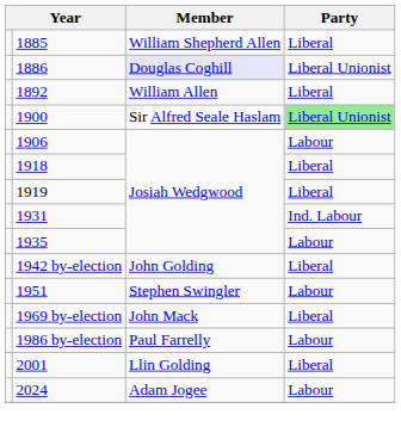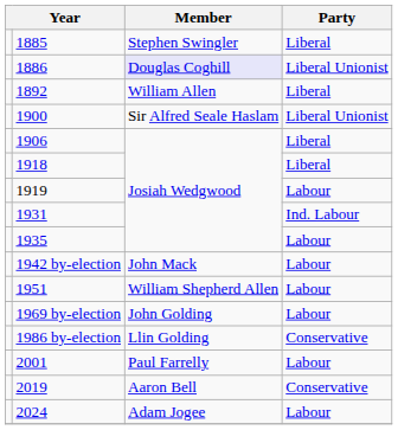1885 | Member: William Shepherd Allen -> Stephen Swingler
1900 | Party: lightgreen background -> no background
1906 | Party: Labour -> Liberal
1919 | Party: Liberal -> Labour
1942 by-election | Member: John Golding -> John Mack
1942 by-election | Party: Liberal -> Labour
1951 | Member: Stephen Swingler -> William Shepherd Allen
1969 by-election | Member: John Mack -> John Golding
1969 by-election | Party: Liberal -> Labour
1986 by-election | Member: Paul Farrelly -> Llin Golding
1986 by-election | Party: Labour -> Conservative
2001 | Member: Llin Golding -> Paul Farrelly
2001 | Party: Liberal -> Labour
+ row: 2019 | Aaron Bell | Conservative
